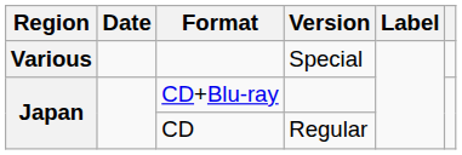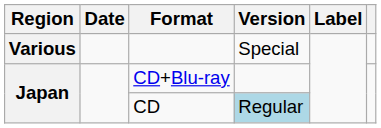CD | Version: no background -> lightblue background
